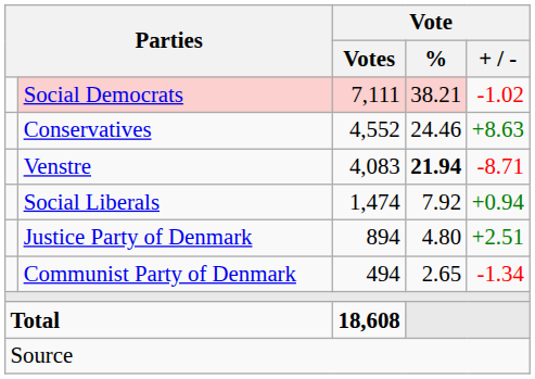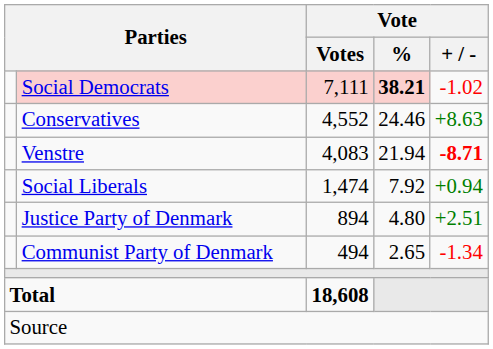Social Democrats | Vote / %: normal -> bold
Venstre | Vote / %: bold -> normal
Venstre | Vote / + / -: normal -> bold
